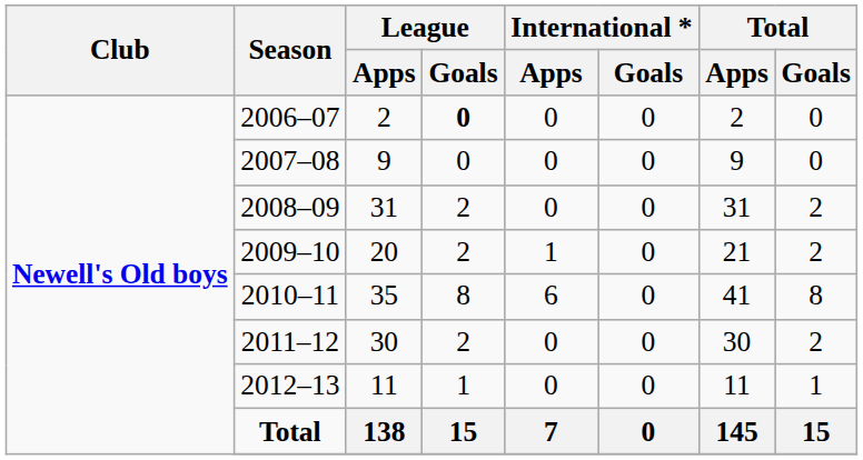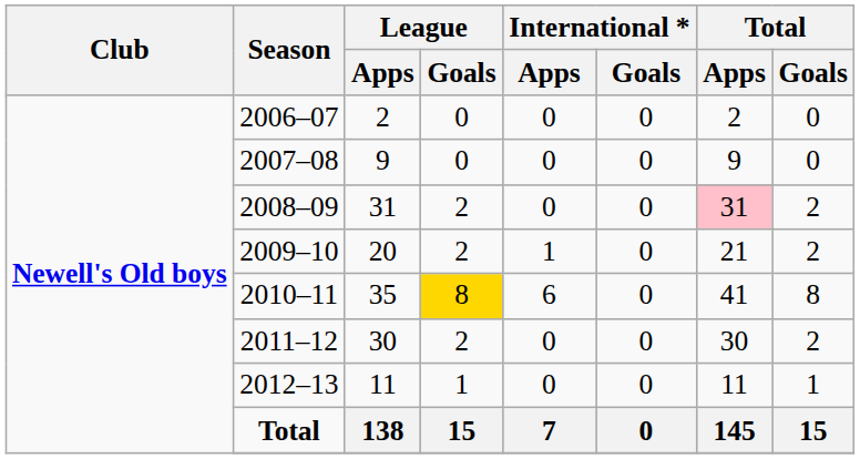2006–07 | League / Goals: bold -> normal
2008–09 | Total / Apps: no background -> pink background
2010–11 | League / Goals: no background -> gold background
